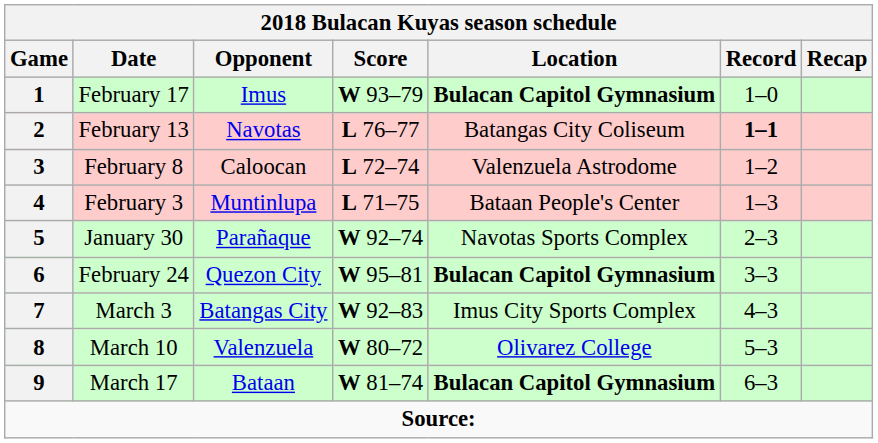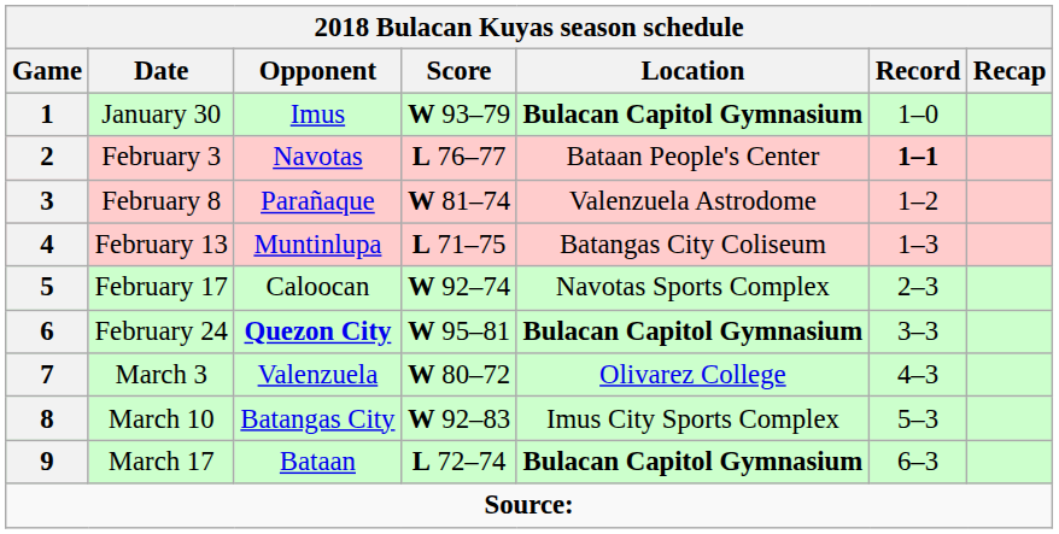1 | Date: February 17 -> January 30
2 | Date: February 13 -> February 3
2 | Location: Batangas City Coliseum -> Bataan People's Center
3 | Opponent: Caloocan -> Parañaque
3 | Score: L 72–74 -> W 81–74
4 | Date: February 3 -> February 13
4 | Location: Bataan People's Center -> Batangas City Coliseum
5 | Date: January 30 -> February 17
5 | Opponent: Parañaque -> Caloocan
6 | Opponent: normal -> bold
7 | Opponent: Batangas City -> Valenzuela
7 | Score: W 92–83 -> W 80–72
7 | Location: Imus City Sports Complex -> Olivarez College
8 | Opponent: Valenzuela -> Batangas City
8 | Score: W 80–72 -> W 92–83
8 | Location: Olivarez College -> Imus City Sports Complex
9 | Score: W 81–74 -> L 72–74
